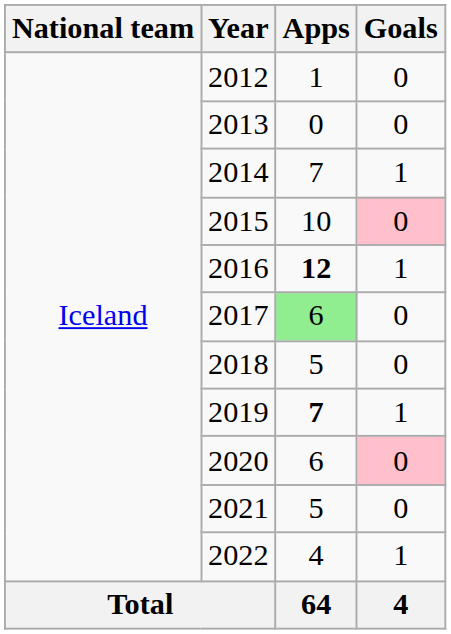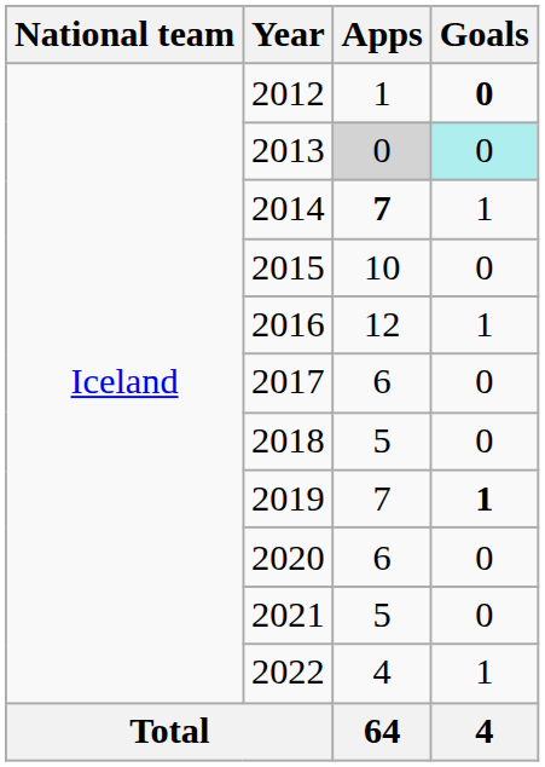2012 | Goals: normal -> bold
2013 | Apps: no background -> lightgrey background
2013 | Goals: no background -> paleturquoise background
2014 | Apps: normal -> bold
2015 | Goals: pink background -> no background
2016 | Apps: bold -> normal
2017 | Apps: lightgreen background -> no background
2019 | Apps: bold -> normal
2019 | Goals: normal -> bold
2020 | Goals: pink background -> no background
